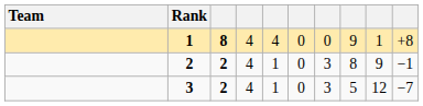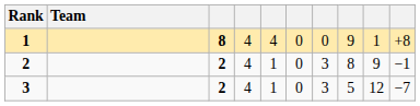columns swapped: Rank <-> Team
